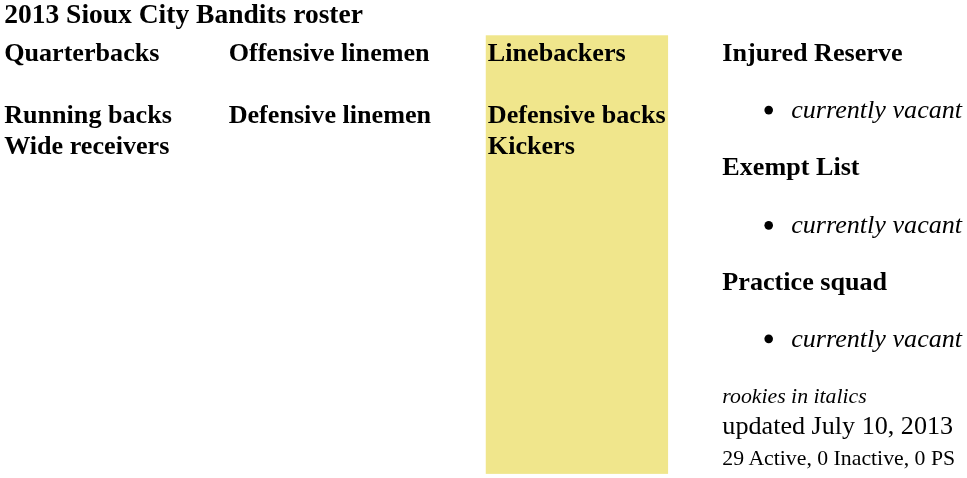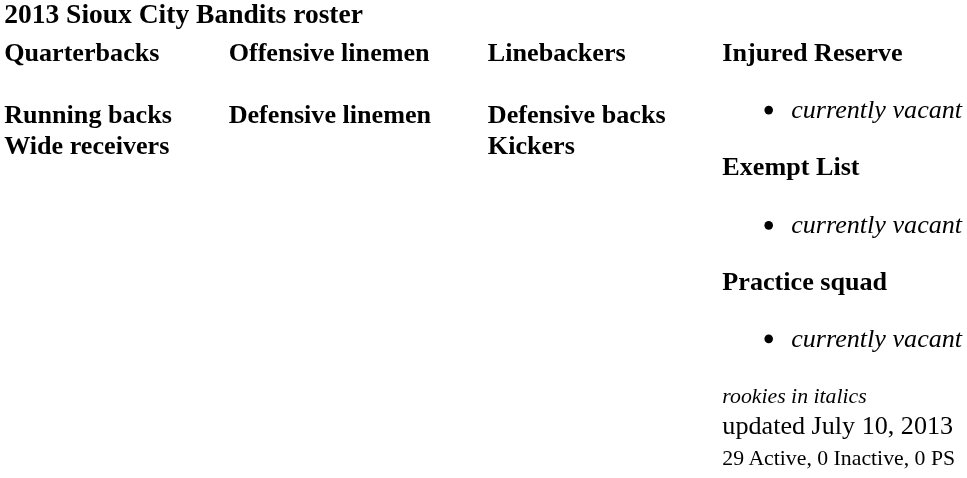Quarterbacks Running backs Wide receivers | column 3: khaki background -> no background
